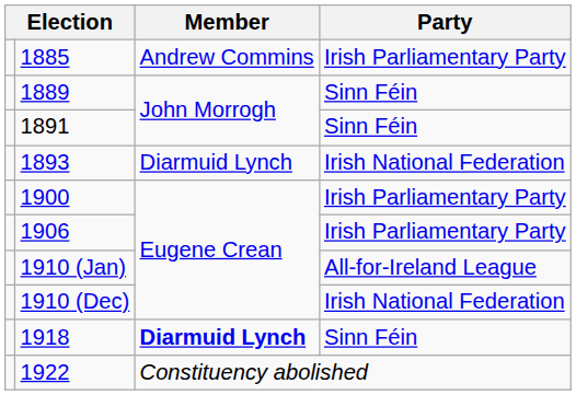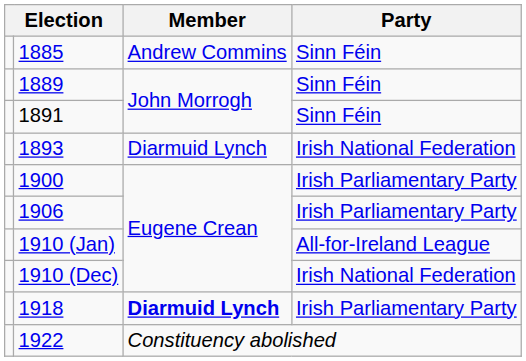1885 | Party: Irish Parliamentary Party -> Sinn Féin
1918 | Party: Sinn Féin -> Irish Parliamentary Party
